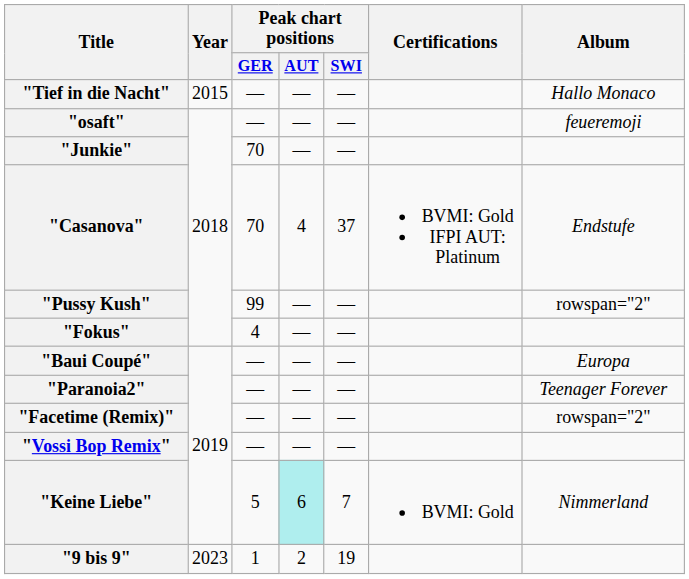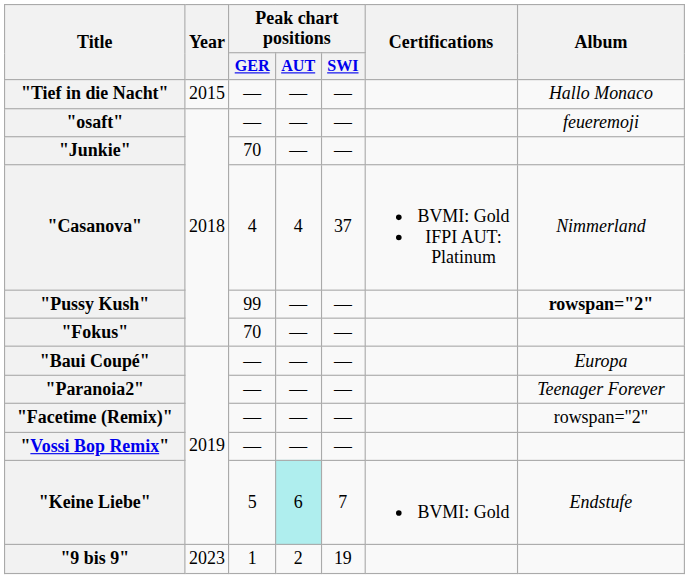"Casanova" | Peak chart positions / GER: 70 -> 4
"Casanova" | Album: Endstufe -> Nimmerland
"Pussy Kush" | Album: normal -> bold
"Fokus" | Peak chart positions / GER: 4 -> 70
"Keine Liebe" | Album: Nimmerland -> Endstufe
